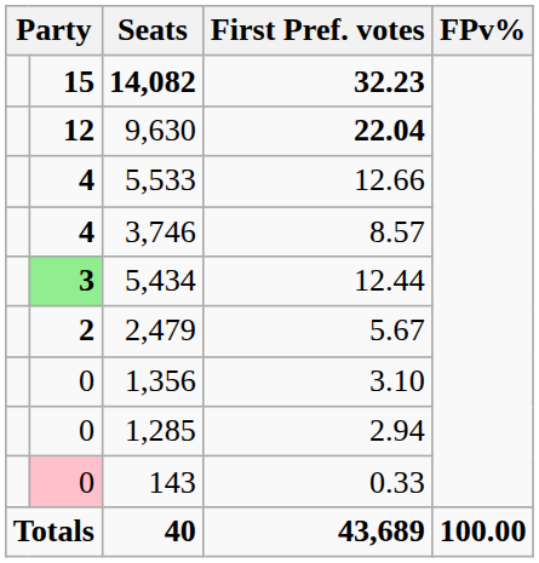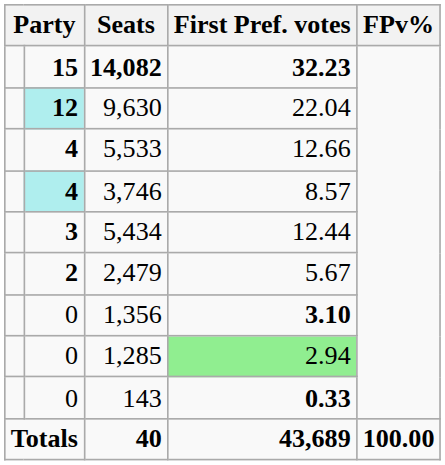9,630 | column 2: no background -> paleturquoise background
9,630 | First Pref. votes: bold -> normal
3,746 | column 2: no background -> paleturquoise background
5,434 | column 2: lightgreen background -> no background
1,356 | First Pref. votes: normal -> bold
1,285 | First Pref. votes: no background -> lightgreen background
143 | column 2: pink background -> no background
143 | First Pref. votes: normal -> bold
